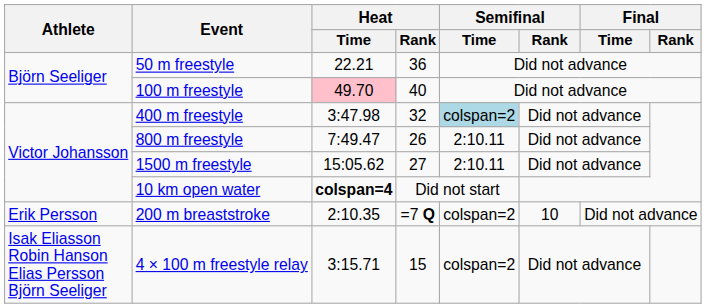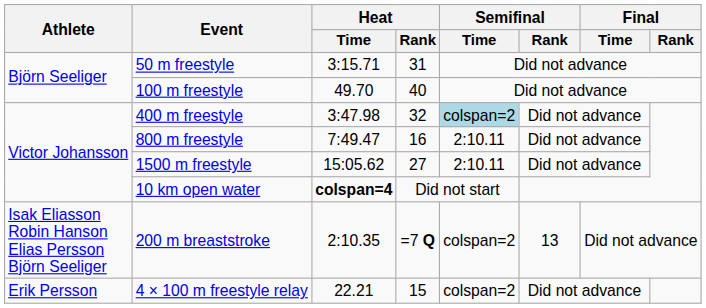50 m freestyle | Heat / Time: 22.21 -> 3:15.71
50 m freestyle | Heat / Rank: 36 -> 31
100 m freestyle | Heat / Time: pink background -> no background
800 m freestyle | Heat / Rank: 26 -> 16
200 m breaststroke | Athlete: Erik Persson -> Isak Eliasson Robin Hanson Elias Persson Björn Seeliger
200 m breaststroke | Semifinal / Rank: 10 -> 13
4 × 100 m freestyle relay | Athlete: Isak Eliasson Robin Hanson Elias Persson Björn Seeliger -> Erik Persson
4 × 100 m freestyle relay | Heat / Time: 3:15.71 -> 22.21
